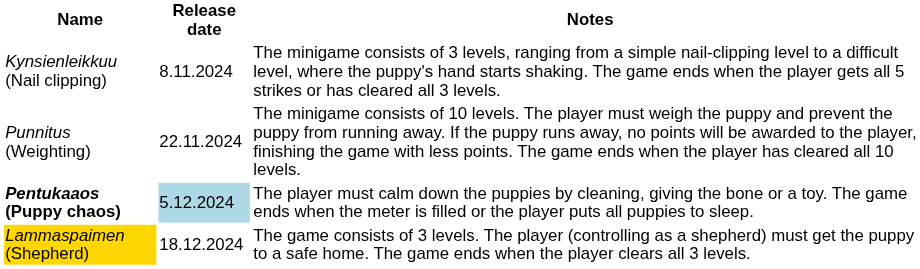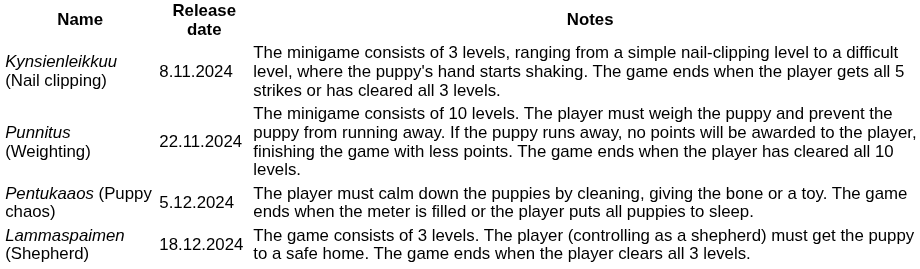row 4 | Name: bold -> normal
row 4 | Release date: lightblue background -> no background
row 5 | Name: gold background -> no background
